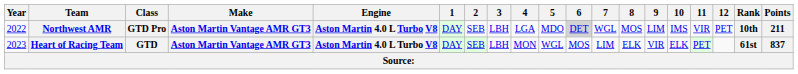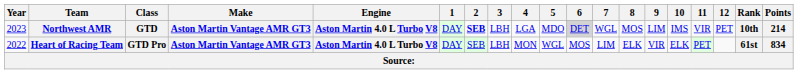Northwest AMR | Year: 2022 -> 2023
Northwest AMR | Class: GTD Pro -> GTD
Northwest AMR | 2: normal -> bold
Northwest AMR | Points: 211 -> 214
Heart of Racing Team | Year: 2023 -> 2022
Heart of Racing Team | Class: GTD -> GTD Pro
Heart of Racing Team | Points: 837 -> 834
